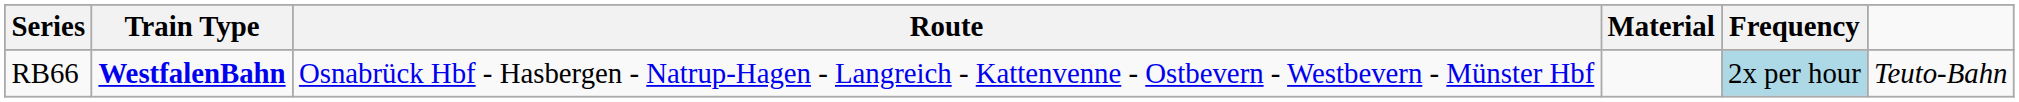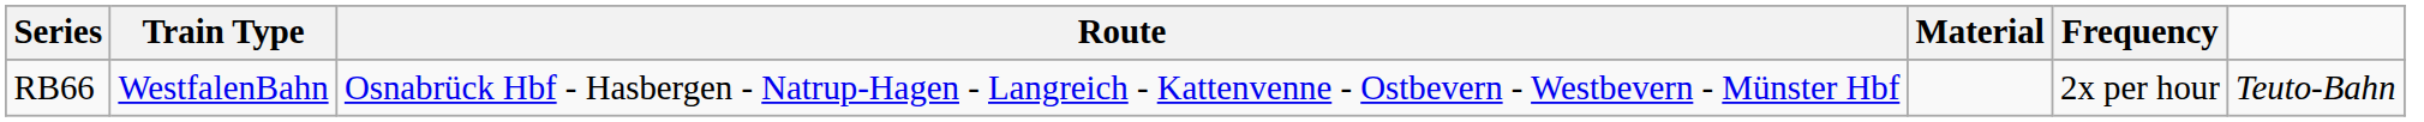RB66 | Train Type: bold -> normal
RB66 | Frequency: lightblue background -> no background
